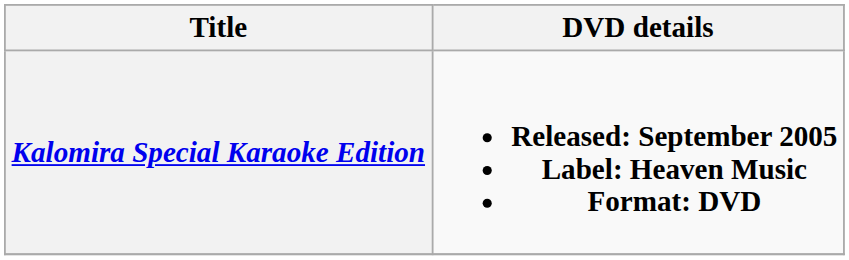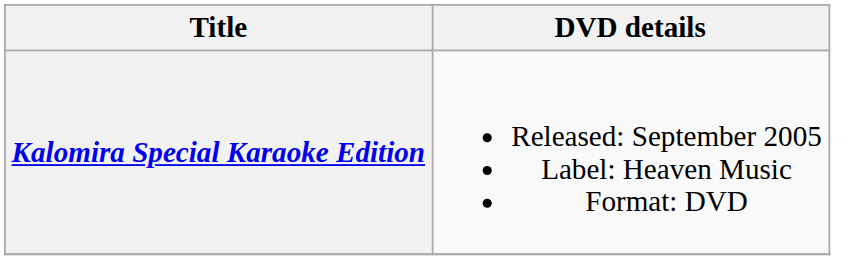Kalomira Special Karaoke Edition | DVD details: bold -> normal
